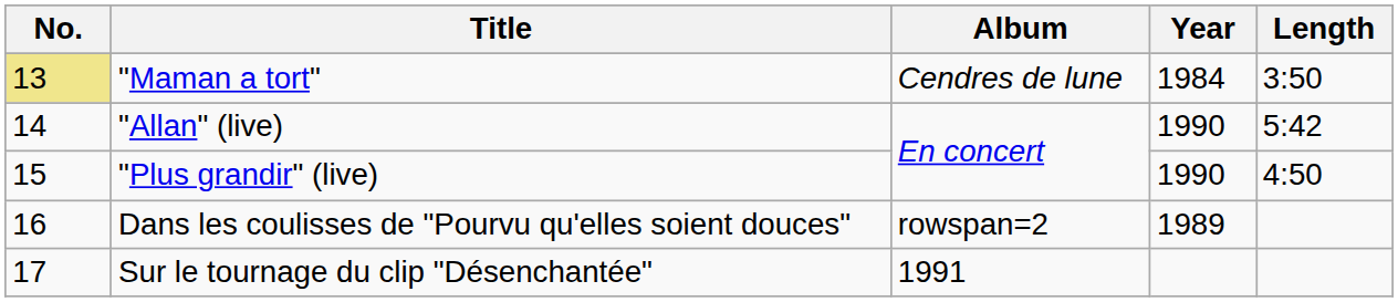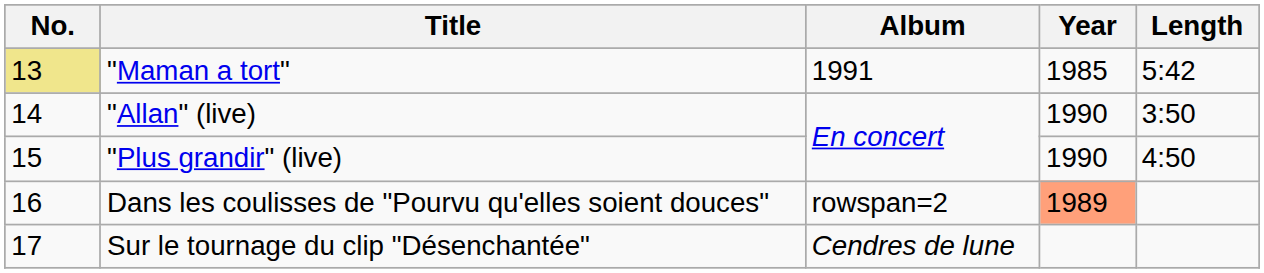"Maman a tort" | Album: Cendres de lune -> 1991
"Maman a tort" | Year: 1984 -> 1985
"Maman a tort" | Length: 3:50 -> 5:42
"Allan" (live) | Length: 5:42 -> 3:50
Dans les coulisses de "Pourvu qu'elles soient douces" | Year: no background -> lightsalmon background
Sur le tournage du clip "Désenchantée" | Album: 1991 -> Cendres de lune
